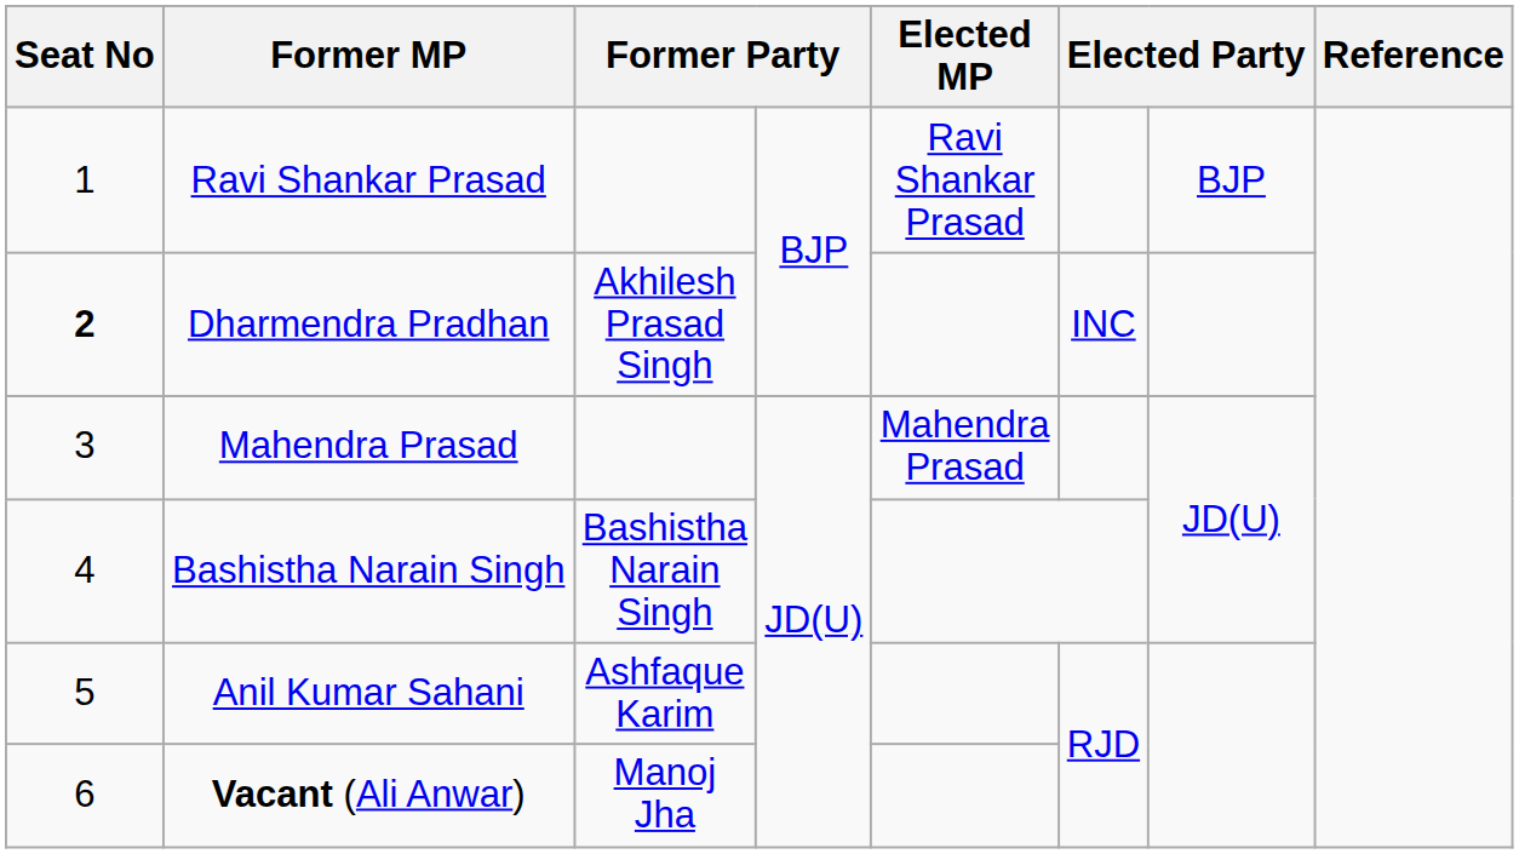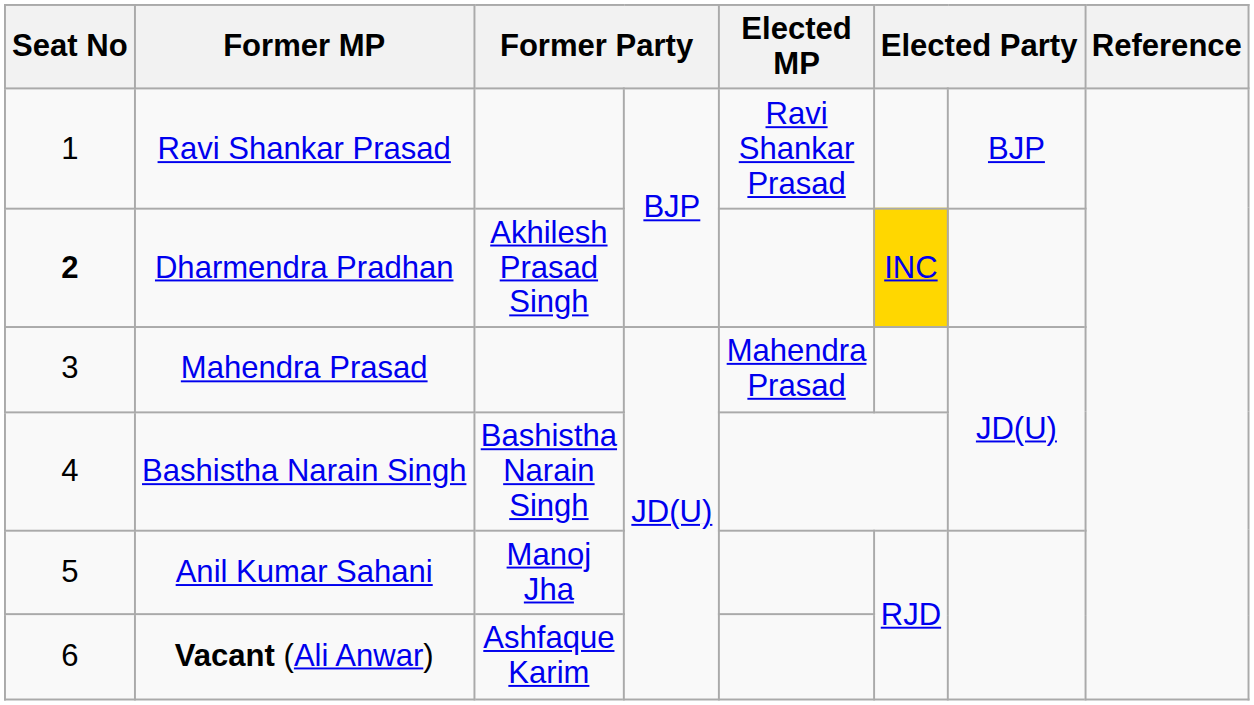Dharmendra Pradhan | column 6: no background -> gold background
Anil Kumar Sahani | column 3: Ashfaque Karim -> Manoj Jha
Vacant (Ali Anwar) | column 3: Manoj Jha -> Ashfaque Karim
